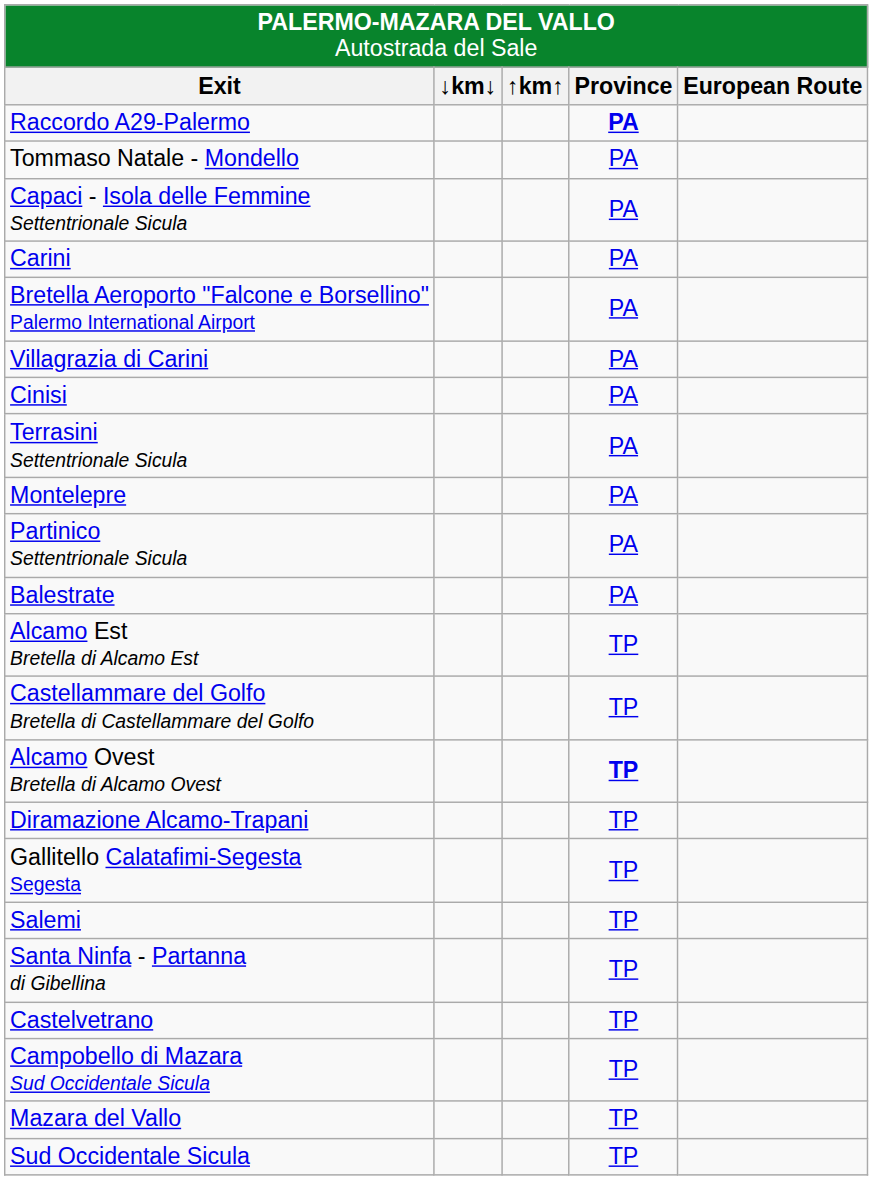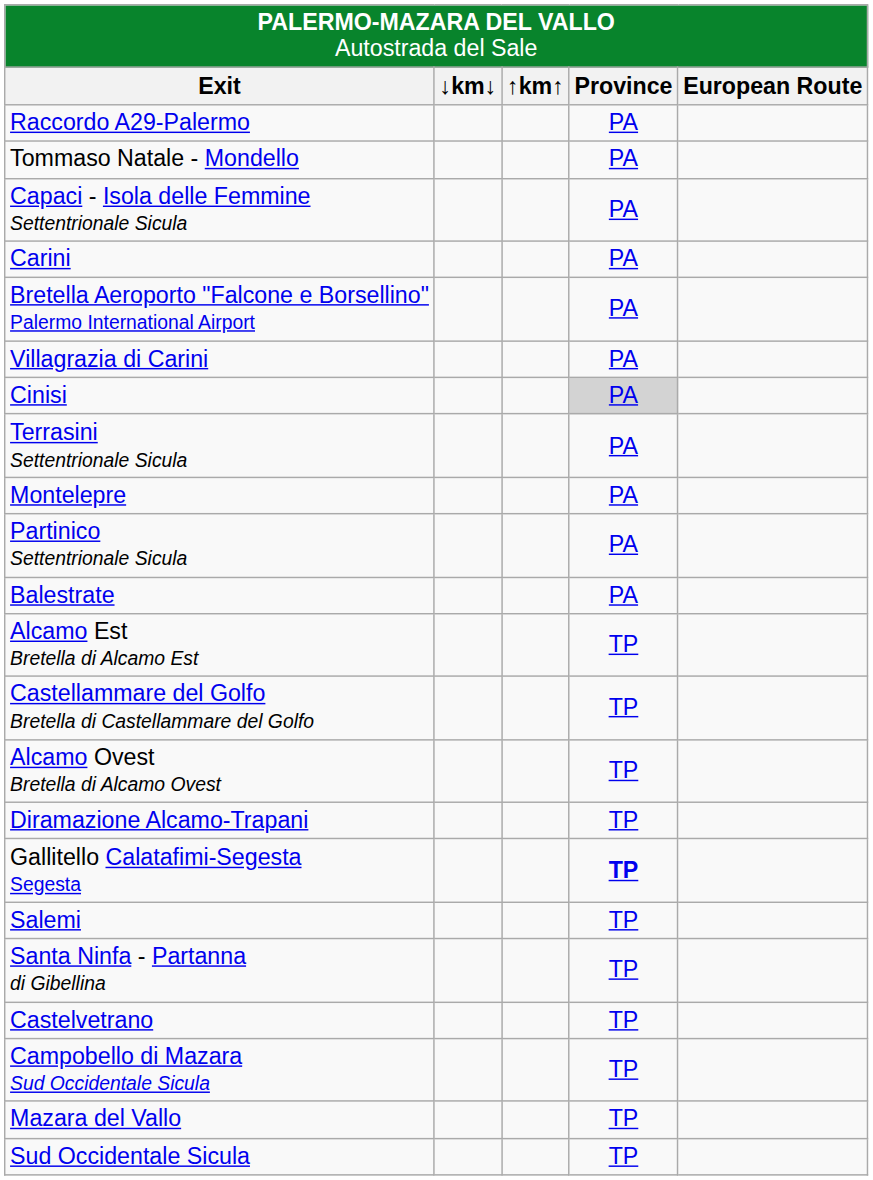Raccordo A29-Palermo | column 4: bold -> normal
Cinisi | column 4: no background -> lightgrey background
Alcamo Ovest Bretella di Alcamo Ovest | column 4: bold -> normal
Gallitello Calatafimi-Segesta Segesta | column 4: normal -> bold
